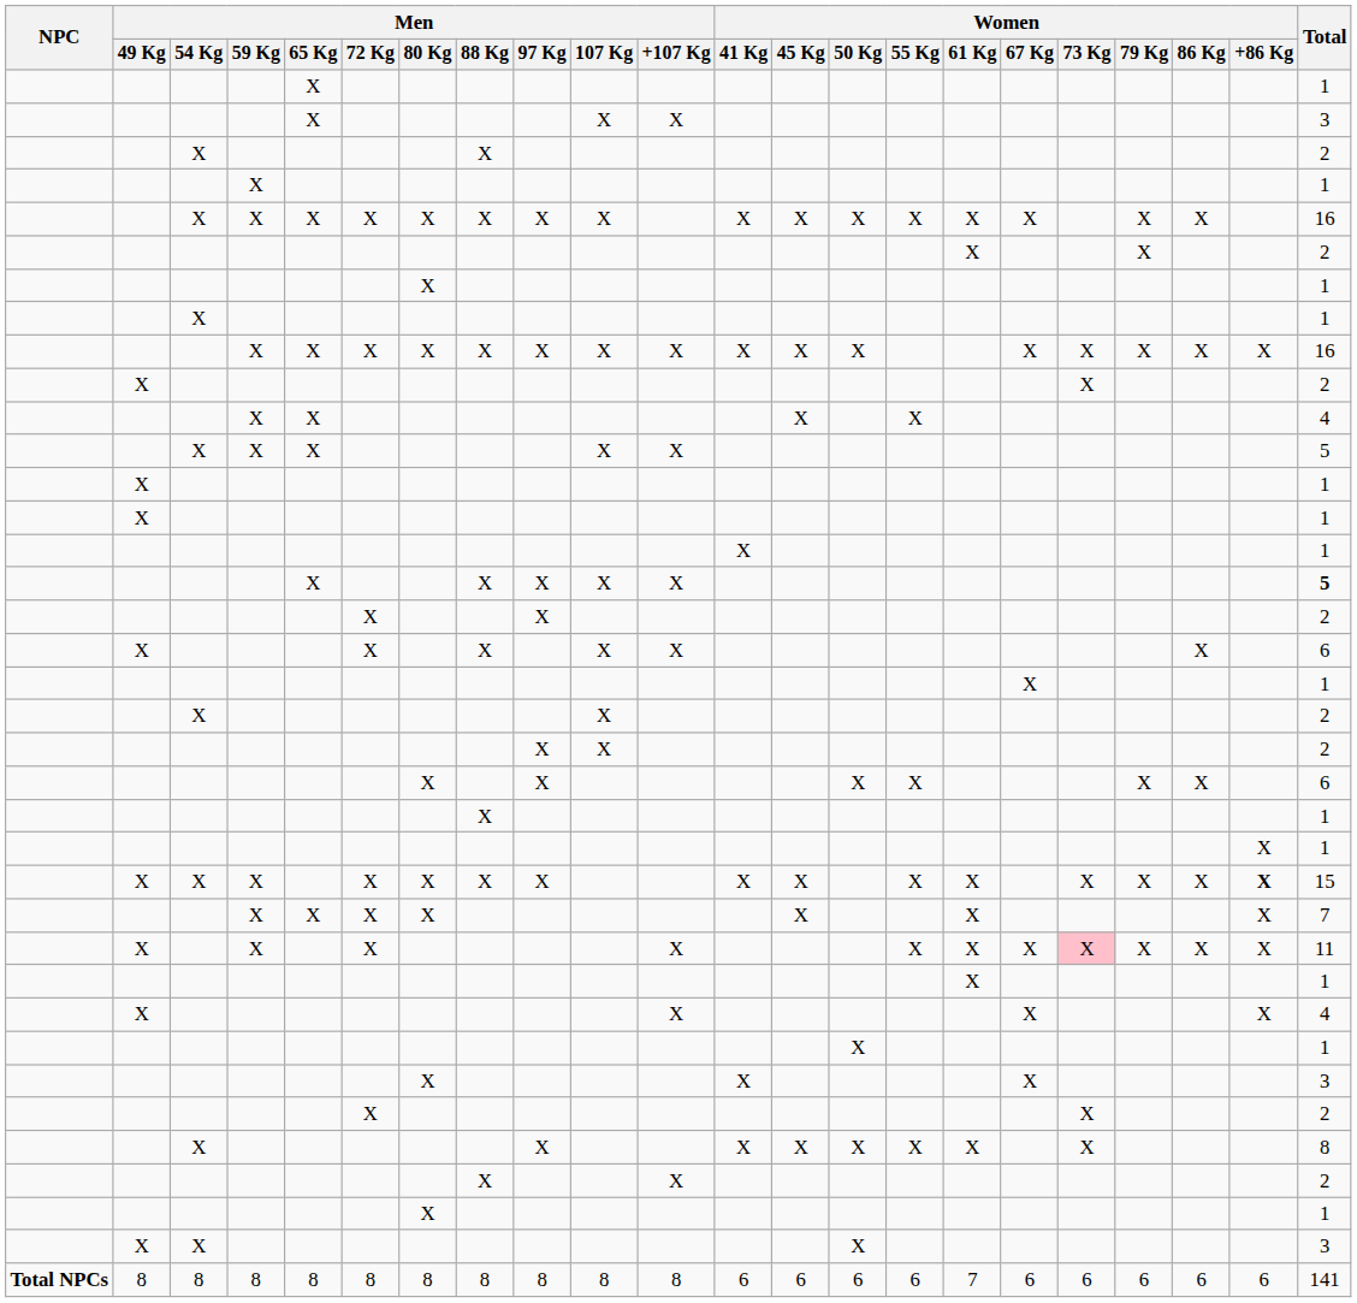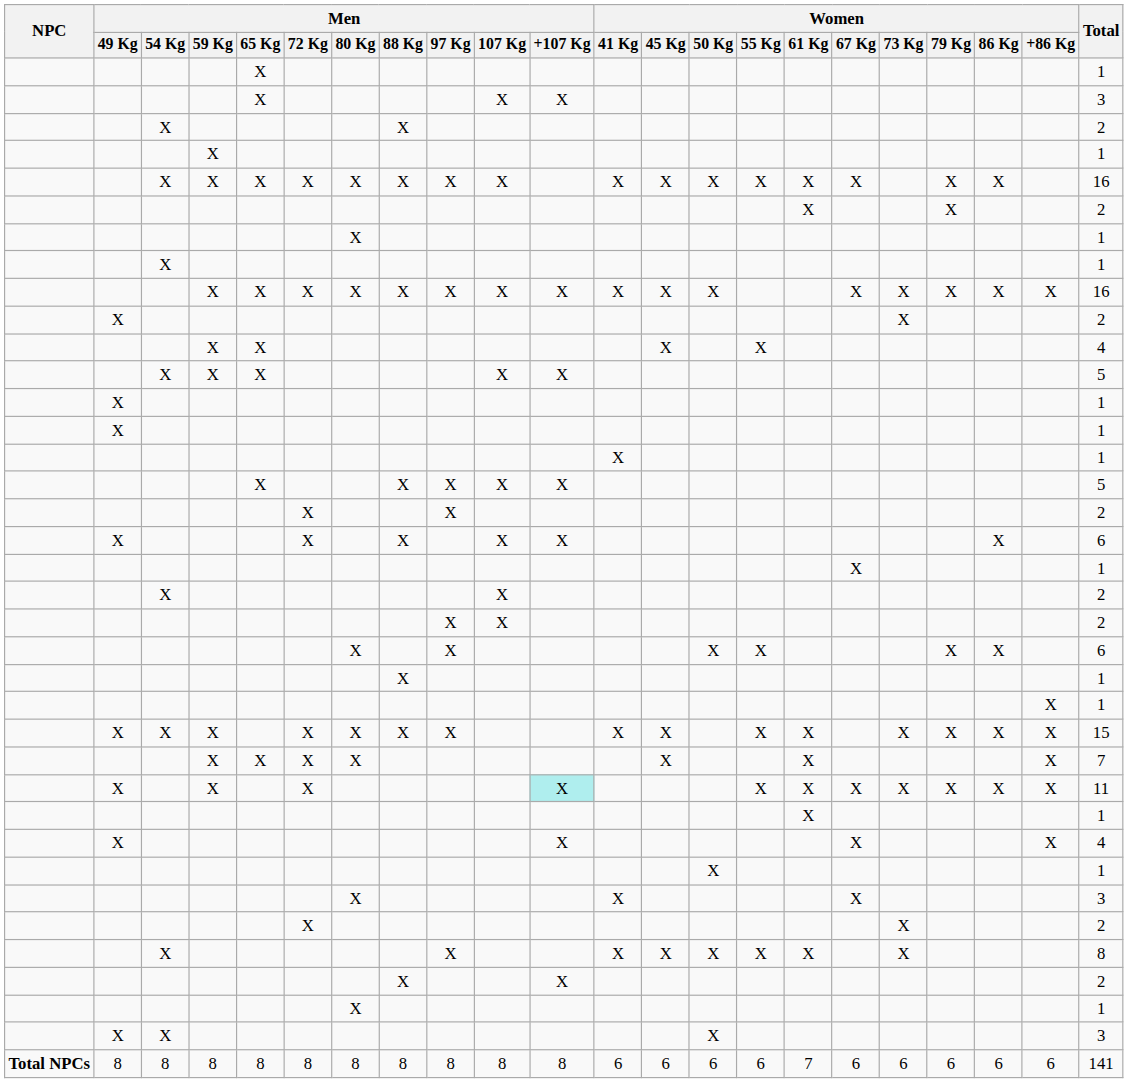row 18 | Total: bold -> normal
row 27 | Women / +86 Kg: bold -> normal
row 29 | Men / +107 Kg: no background -> paleturquoise background
row 29 | Women / 73 Kg: pink background -> no background
